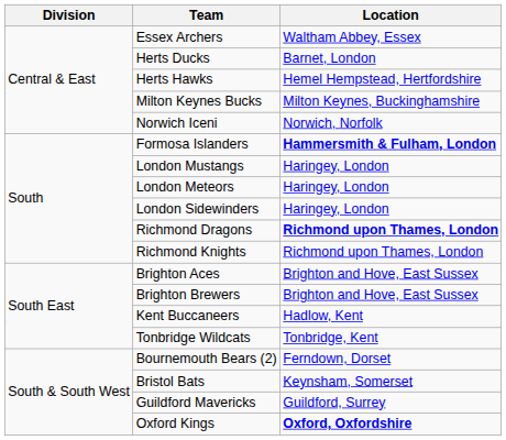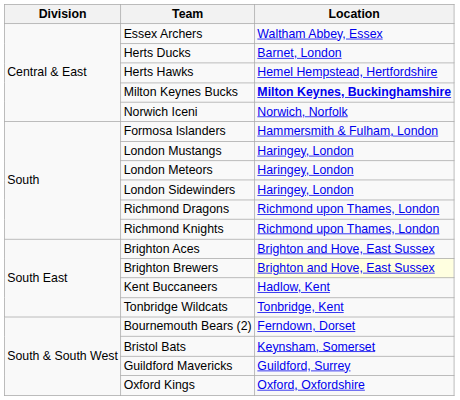Milton Keynes Bucks | Location: normal -> bold
Formosa Islanders | Location: bold -> normal
Richmond Dragons | Location: bold -> normal
Brighton Brewers | Location: no background -> lightyellow background
Oxford Kings | Location: bold -> normal
